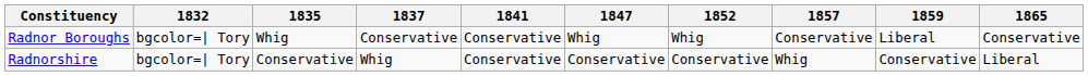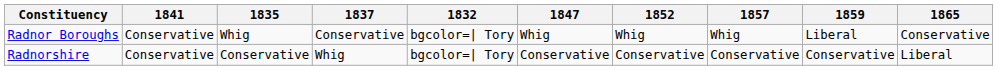columns swapped: 1832 <-> 1841
Radnor Boroughs | 1857: Conservative -> Whig
Radnorshire | 1857: Whig -> Conservative
